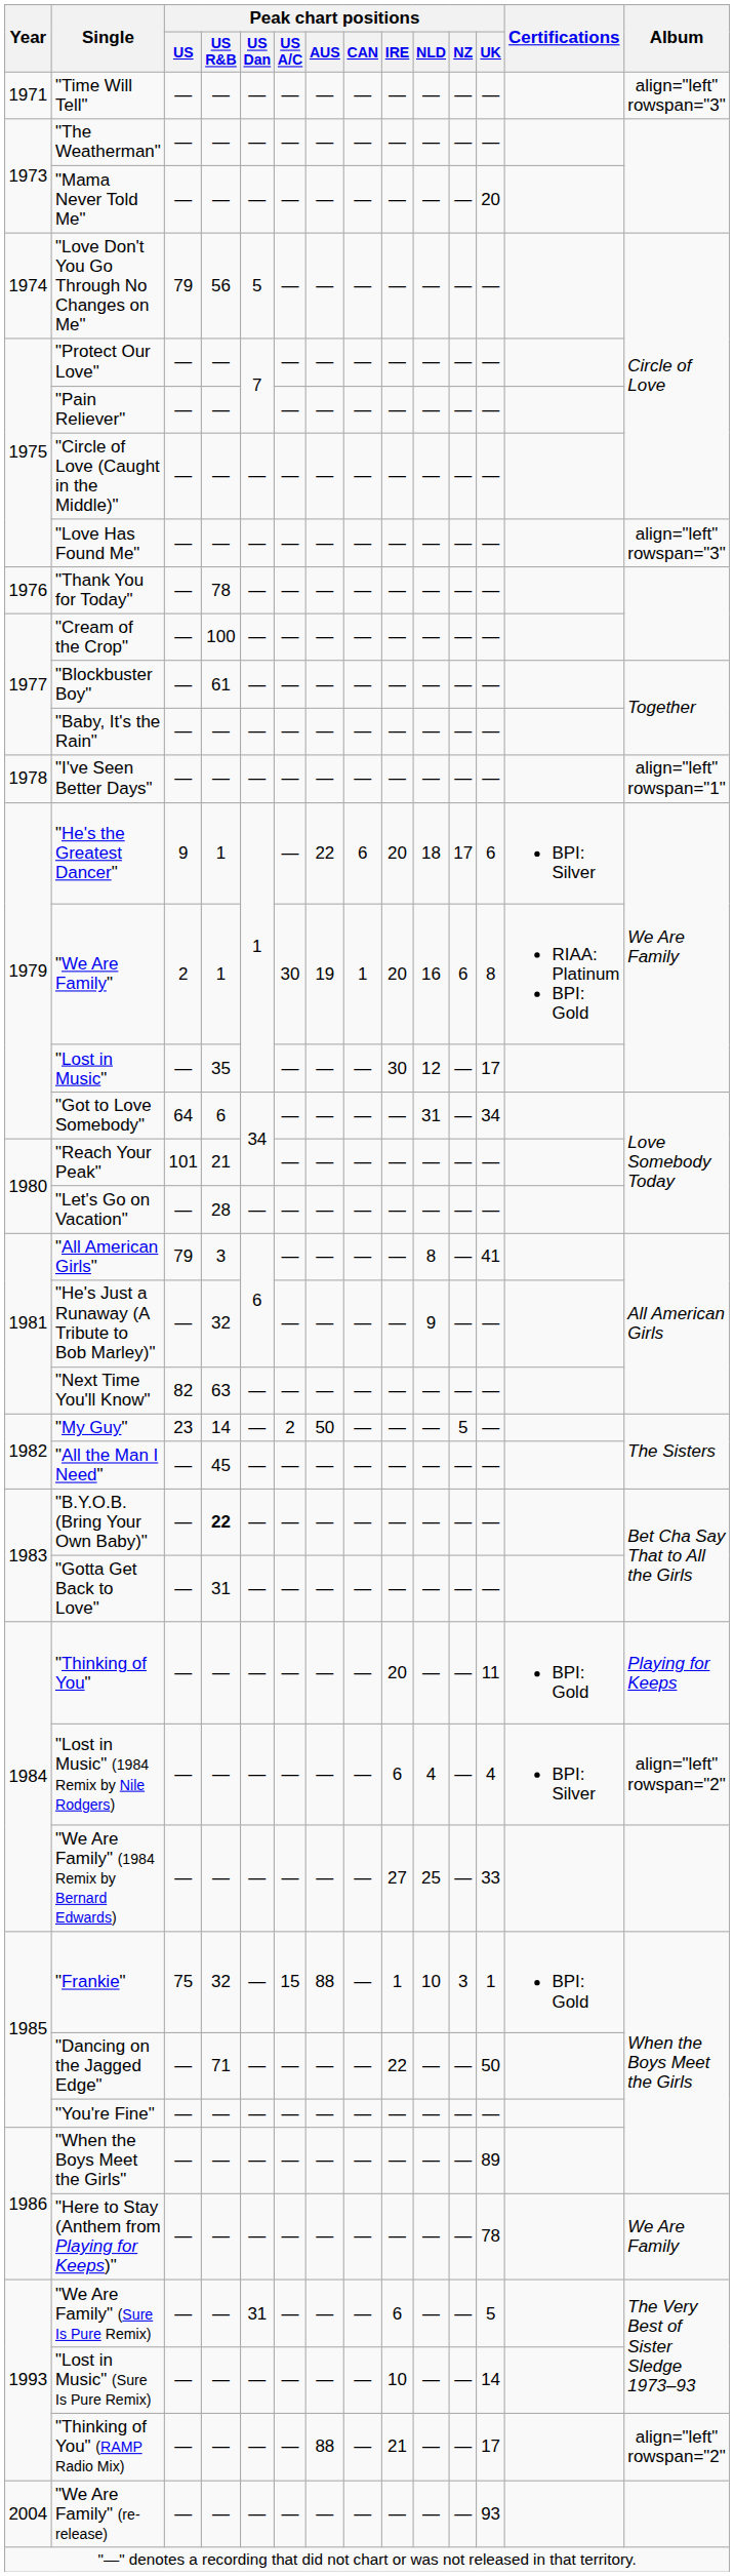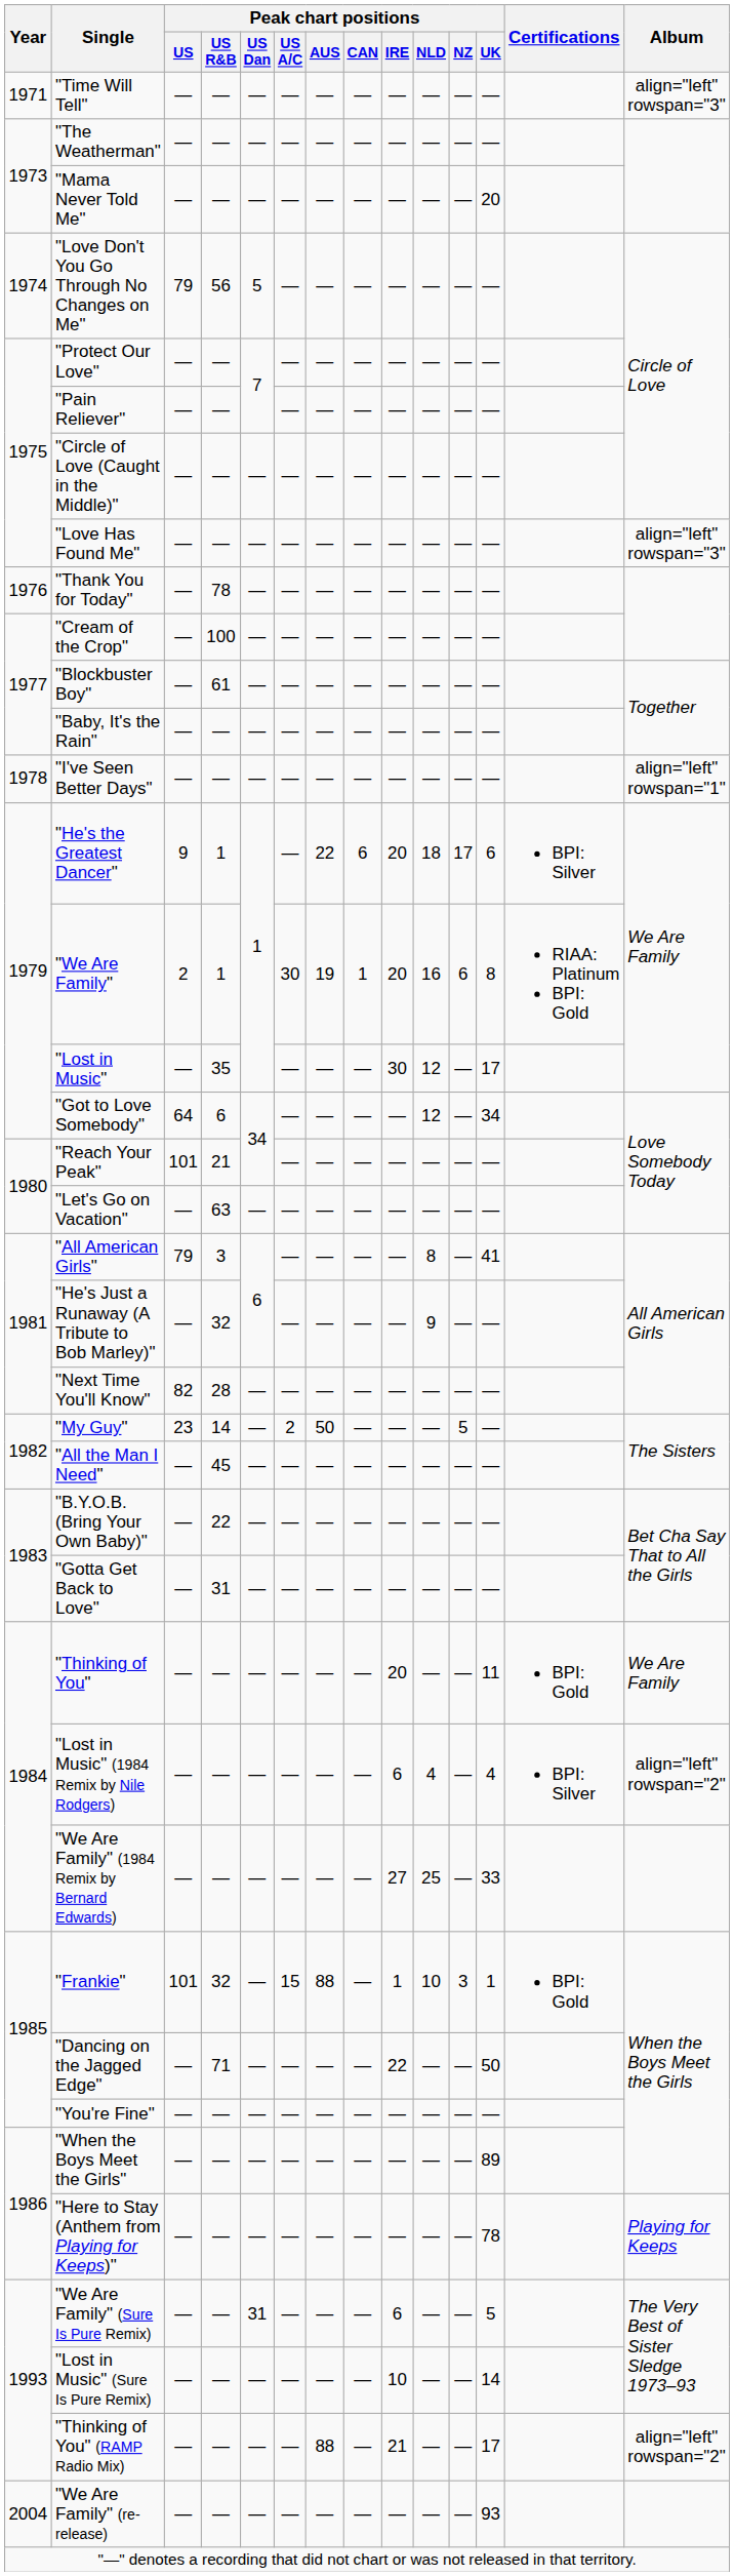"Got to Love Somebody" | Peak chart positions / NLD: 31 -> 12
"Let's Go on Vacation" | Peak chart positions / US R&B: 28 -> 63
"Next Time You'll Know" | Peak chart positions / US R&B: 63 -> 28
"B.Y.O.B. (Bring Your Own Baby)" | Peak chart positions / US R&B: bold -> normal
"Thinking of You" | Album: Playing for Keeps -> We Are Family
"Frankie" | Peak chart positions / US: 75 -> 101
"Here to Stay (Anthem from Playing for Keeps)" | Album: We Are Family -> Playing for Keeps
